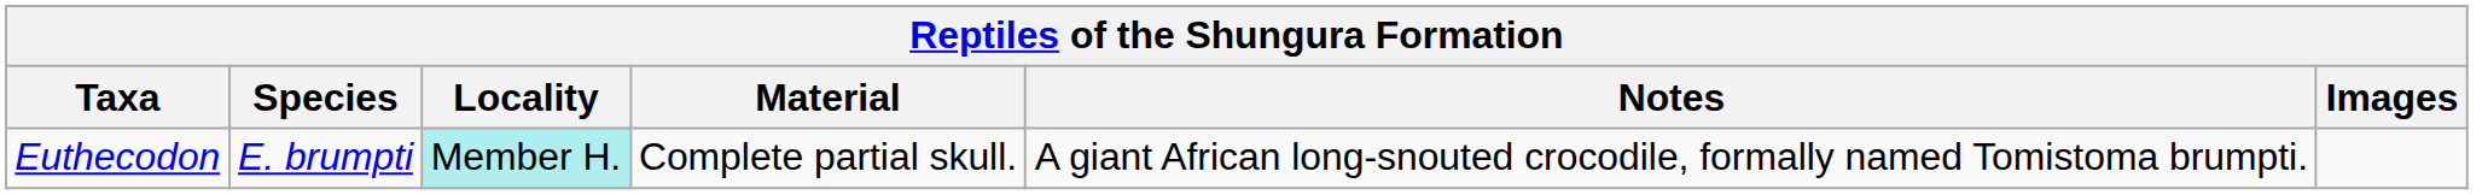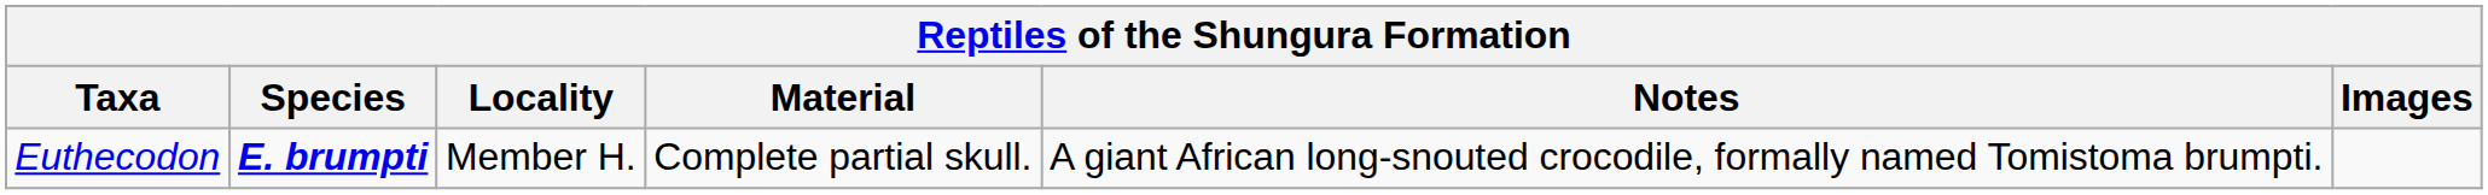Euthecodon | Species: normal -> bold
Euthecodon | Locality: paleturquoise background -> no background
